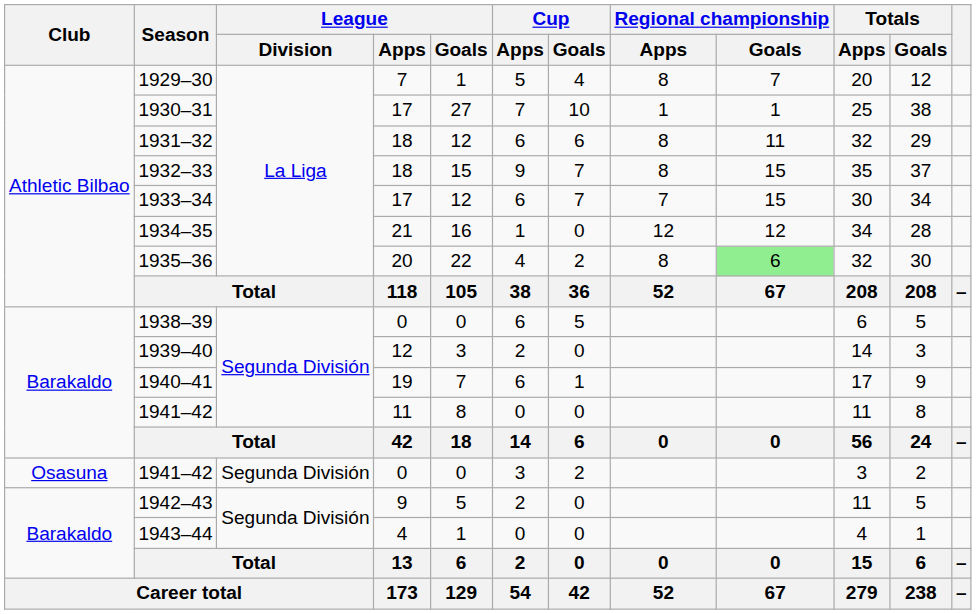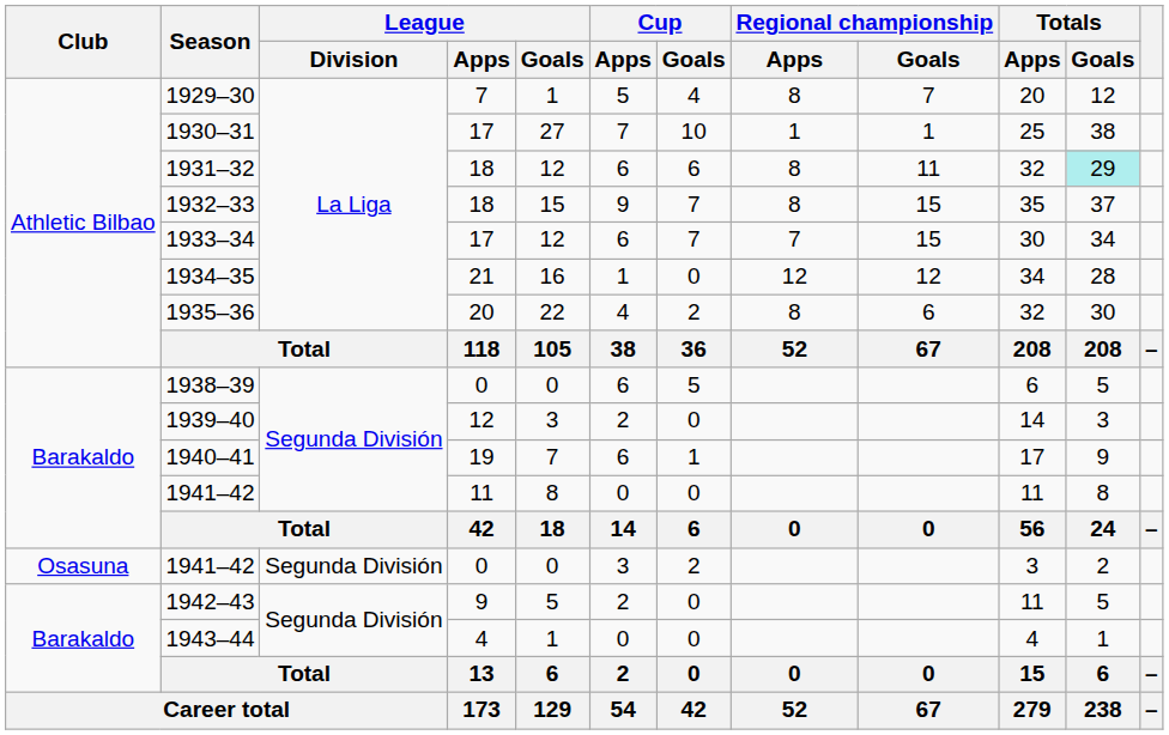1931–32 | Totals / Goals: no background -> paleturquoise background
1935–36 | Regional championship / Goals: lightgreen background -> no background
